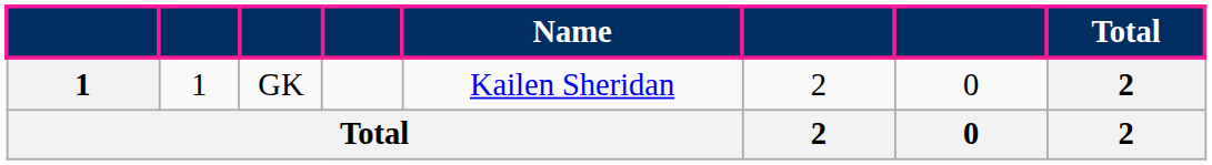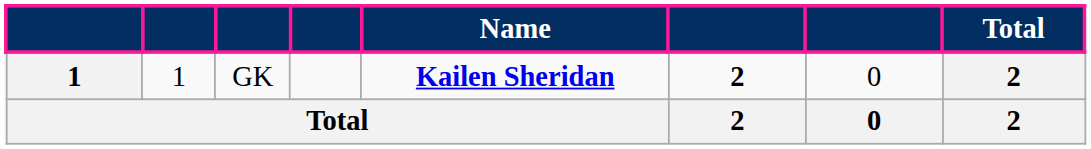GK | Name: normal -> bold
GK | column 6: normal -> bold
